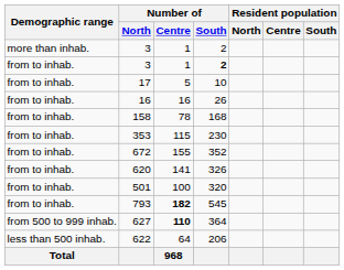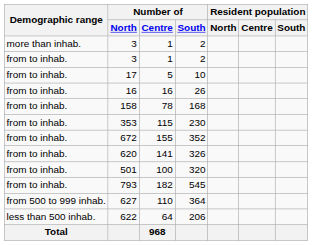from to inhab. / 3 | Number of / South: bold -> normal
793 | Number of / Centre: bold -> normal
627 | Number of / Centre: bold -> normal
